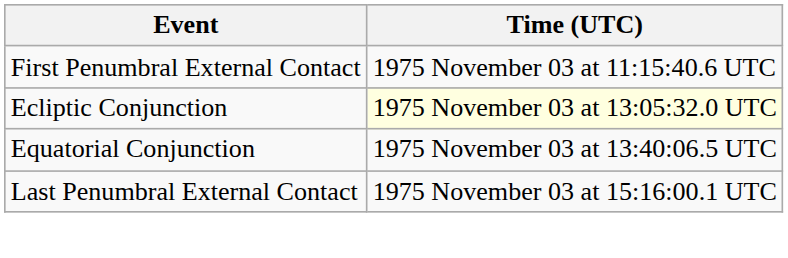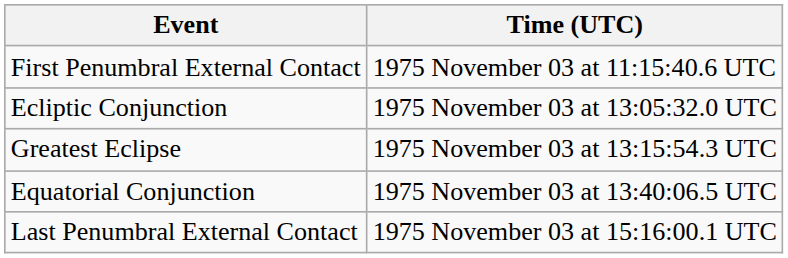Ecliptic Conjunction | Time (UTC): lightyellow background -> no background
+ row: Greatest Eclipse | 1975 November 03 at 13:15:54.3 UTC
